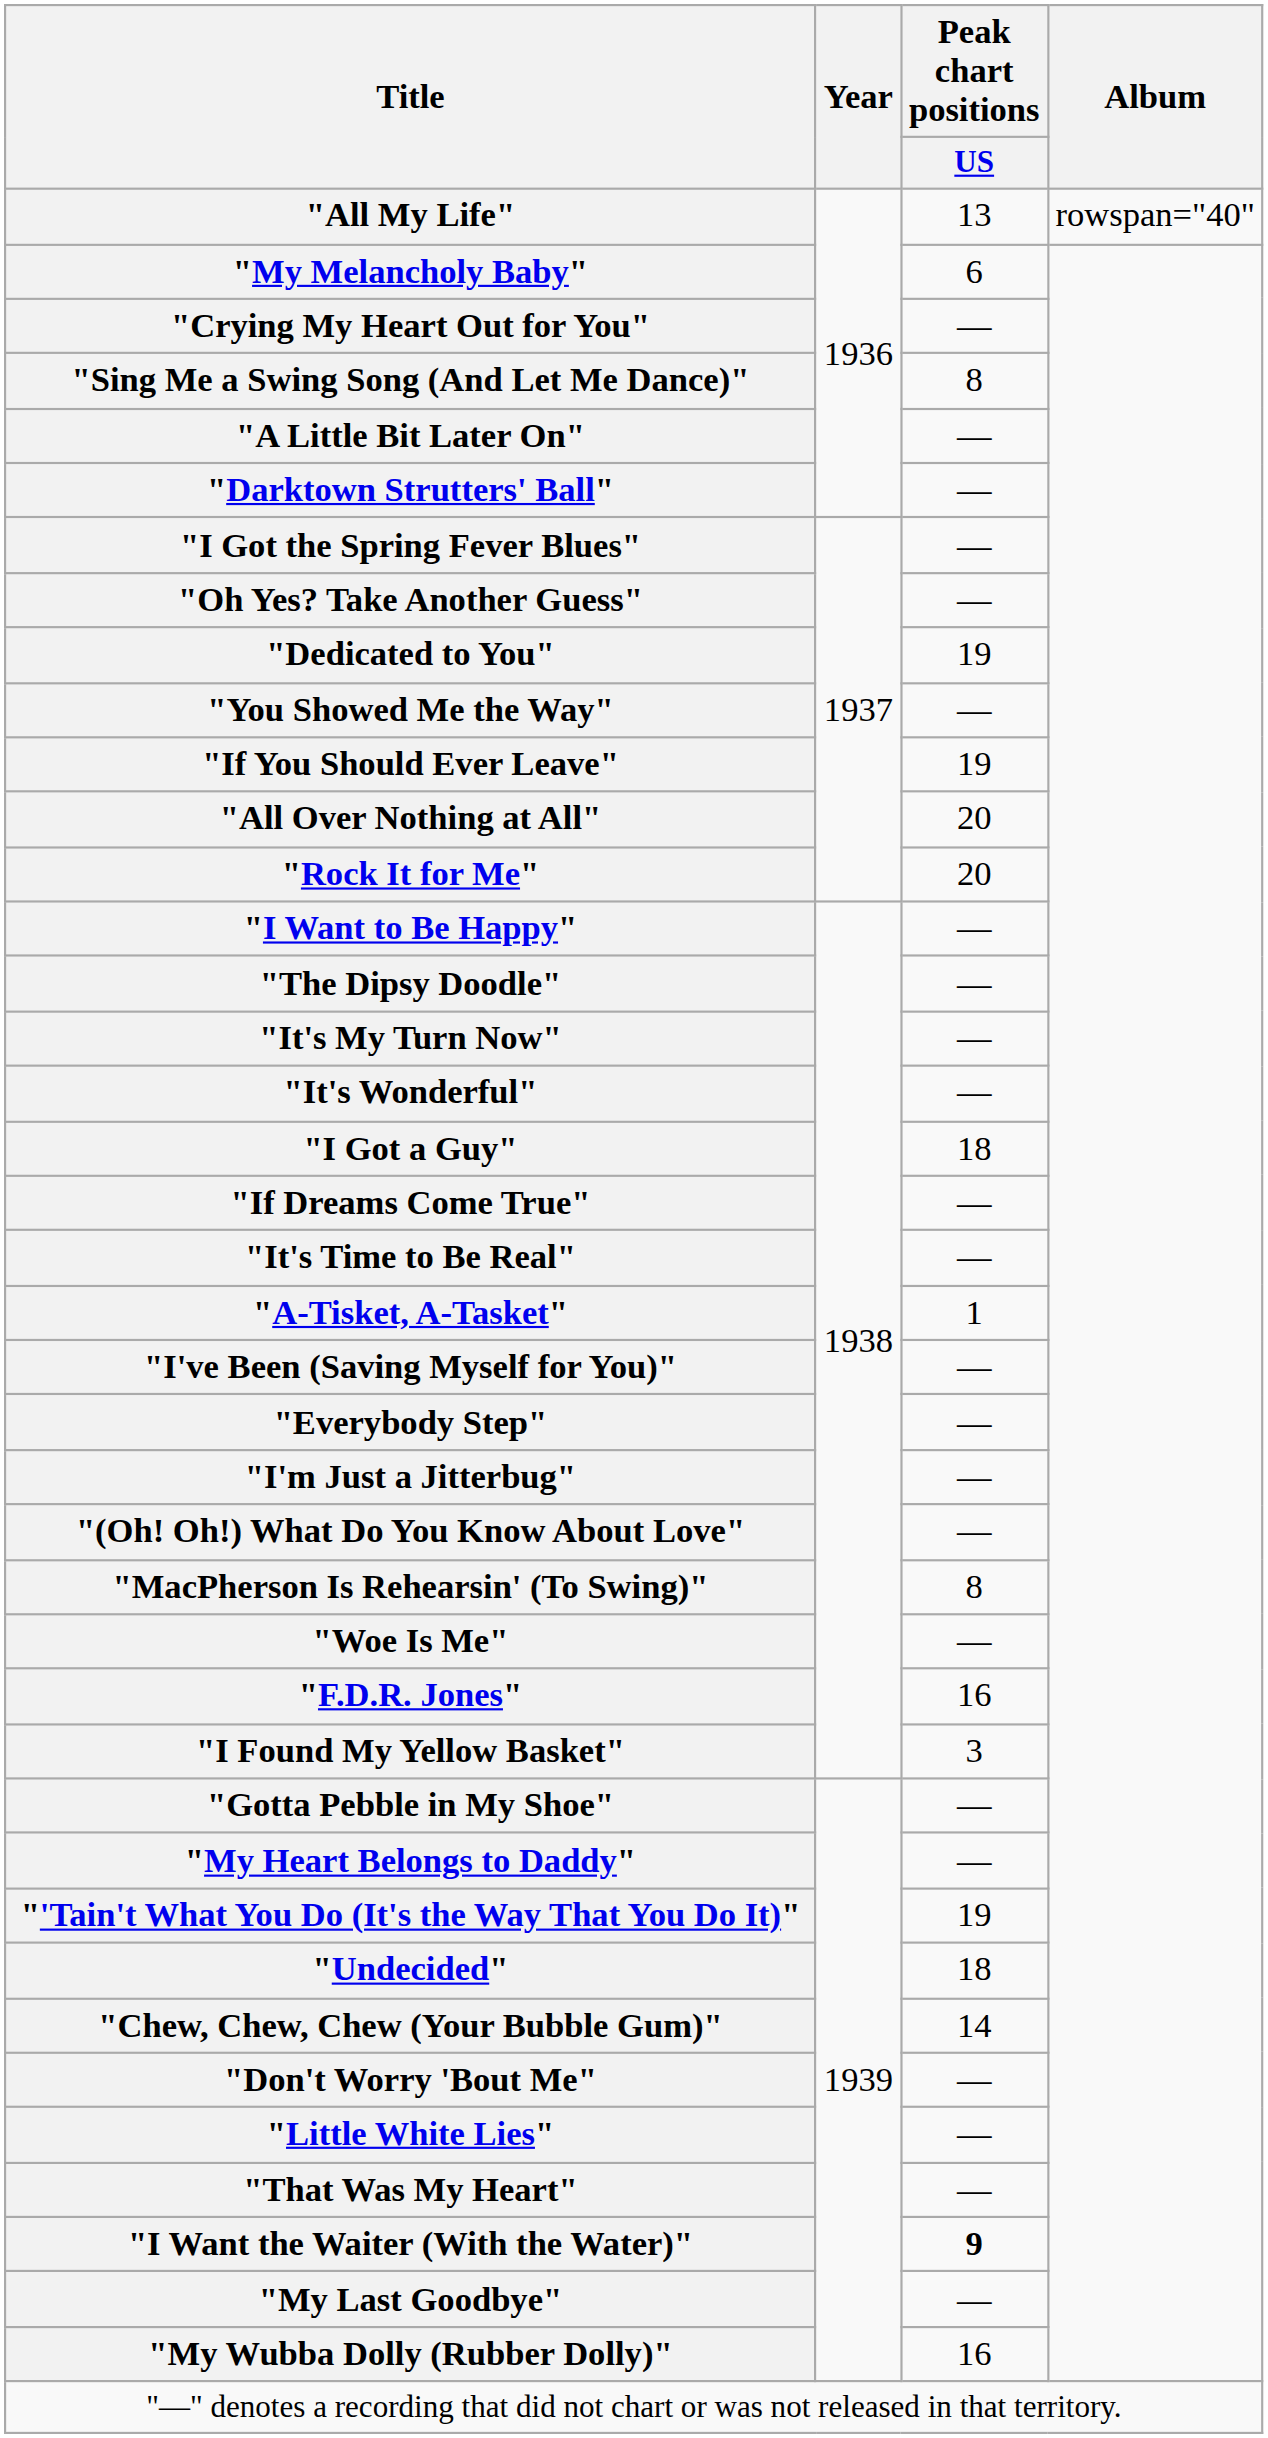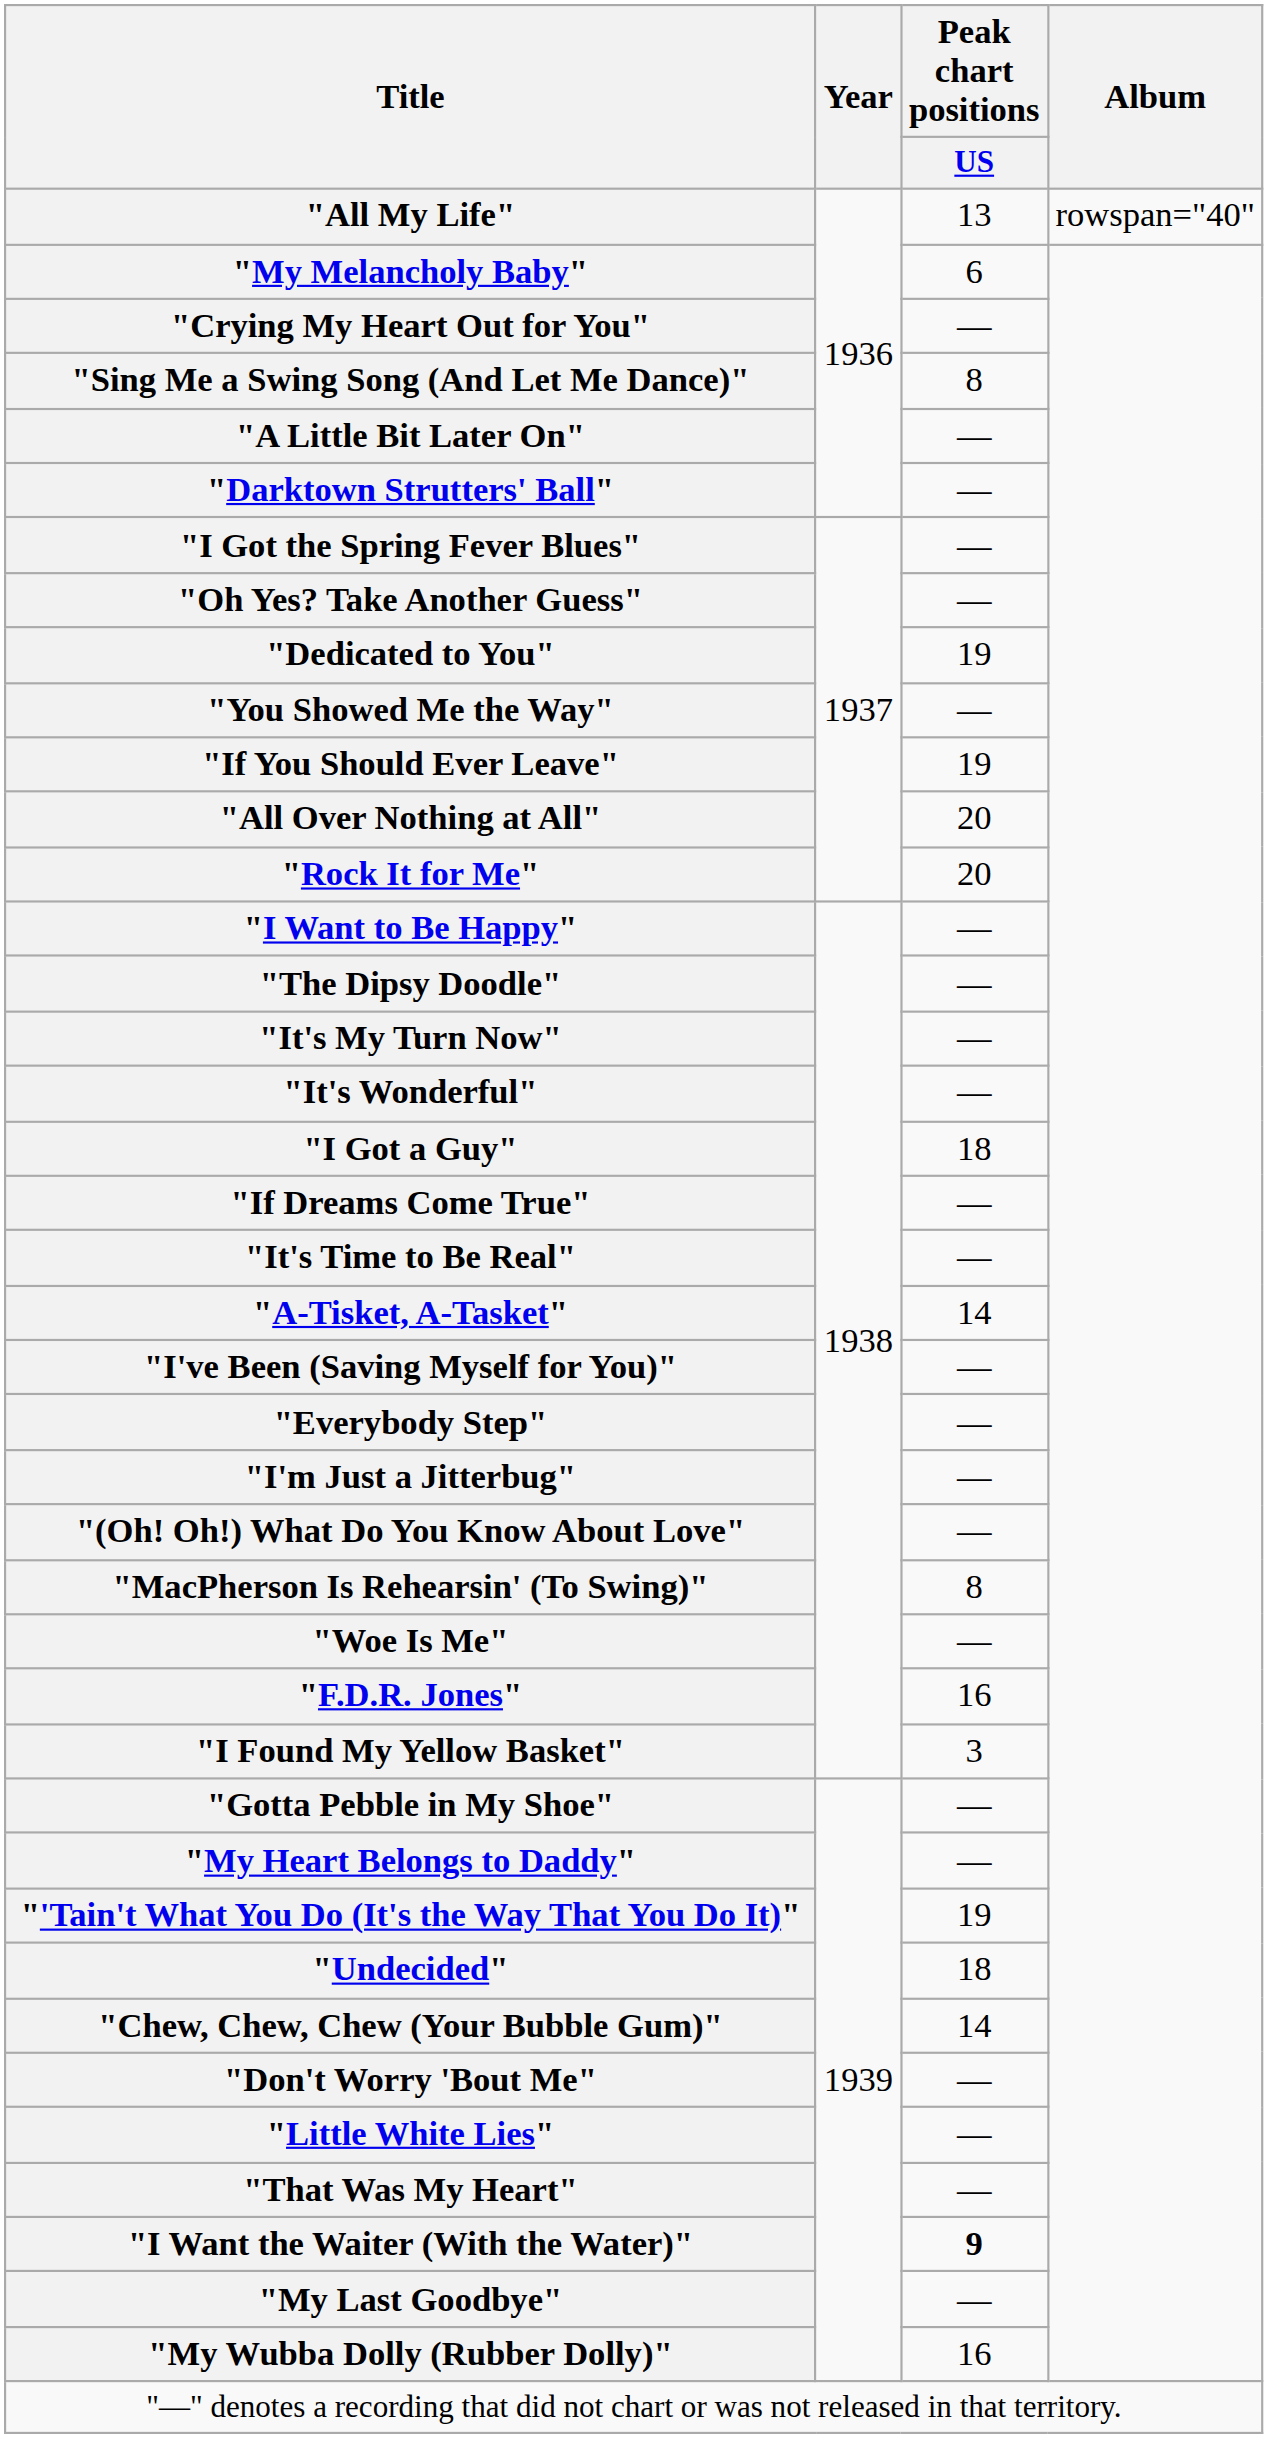"A-Tisket, A-Tasket" | Peak chart positions / US: 1 -> 14
